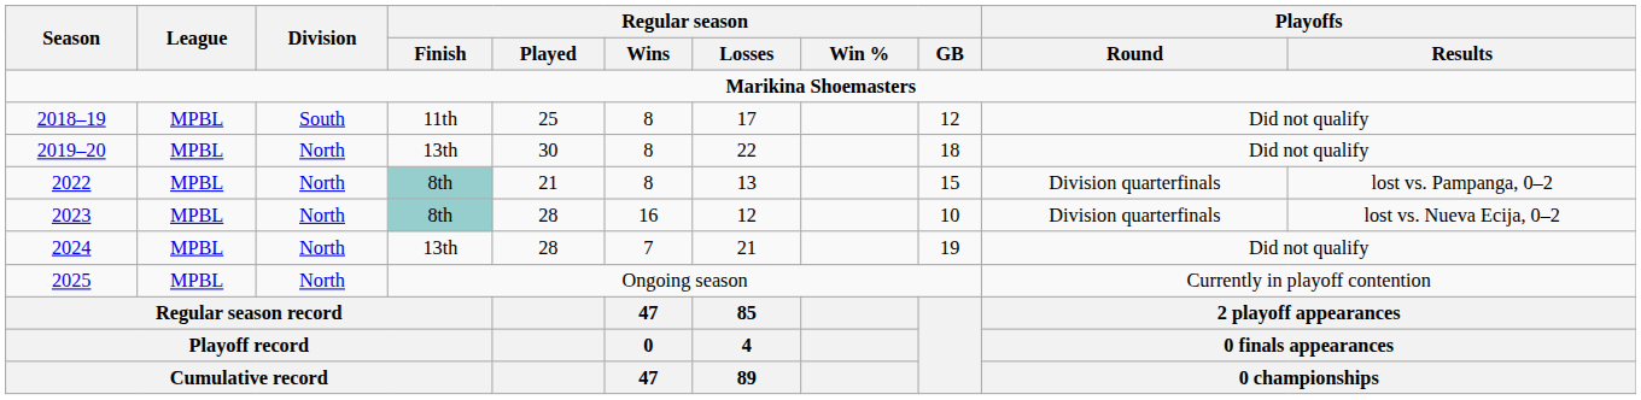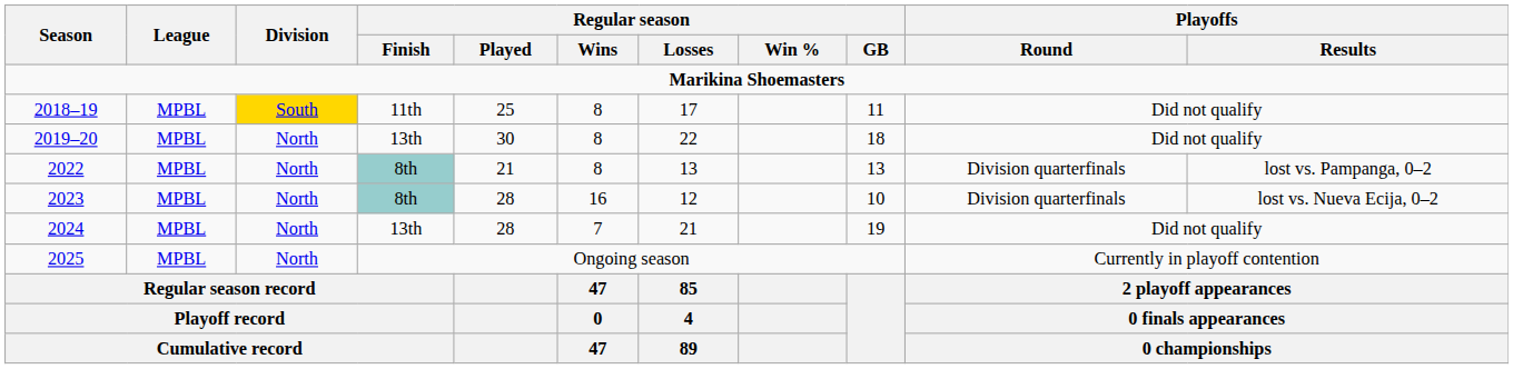2018–19 | Division: no background -> gold background
2018–19 | Regular season / GB: 12 -> 11
2022 | Regular season / GB: 15 -> 13
